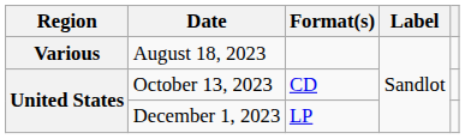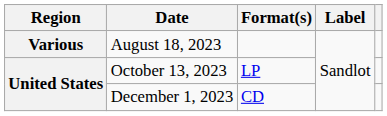October 13, 2023 | Format(s): CD -> LP
December 1, 2023 | Format(s): LP -> CD
